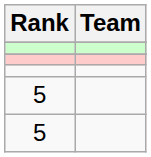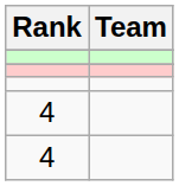row 5 | Rank: 5 -> 4
row 6 | Rank: 5 -> 4
